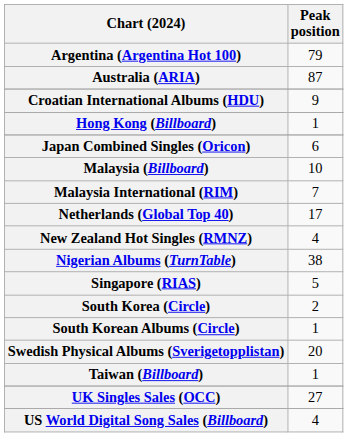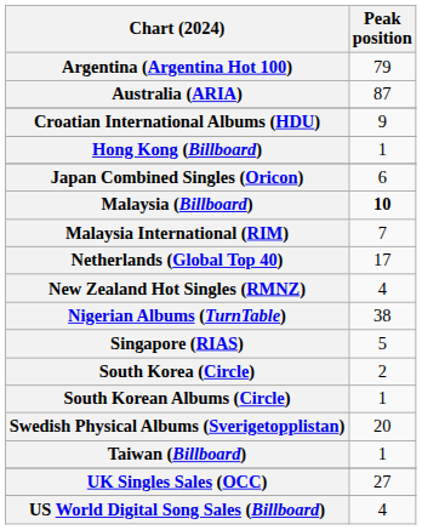Malaysia (Billboard) | Peak position: normal -> bold
